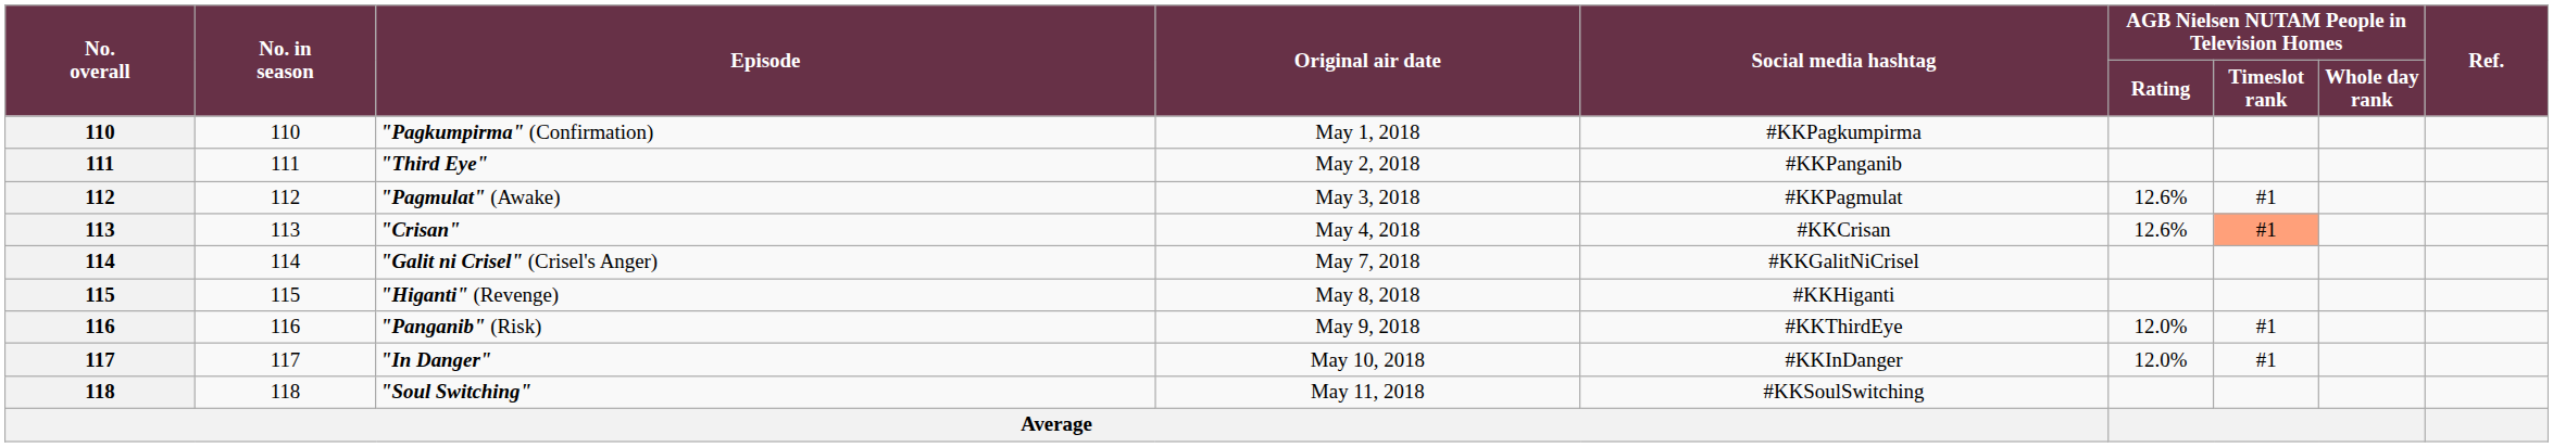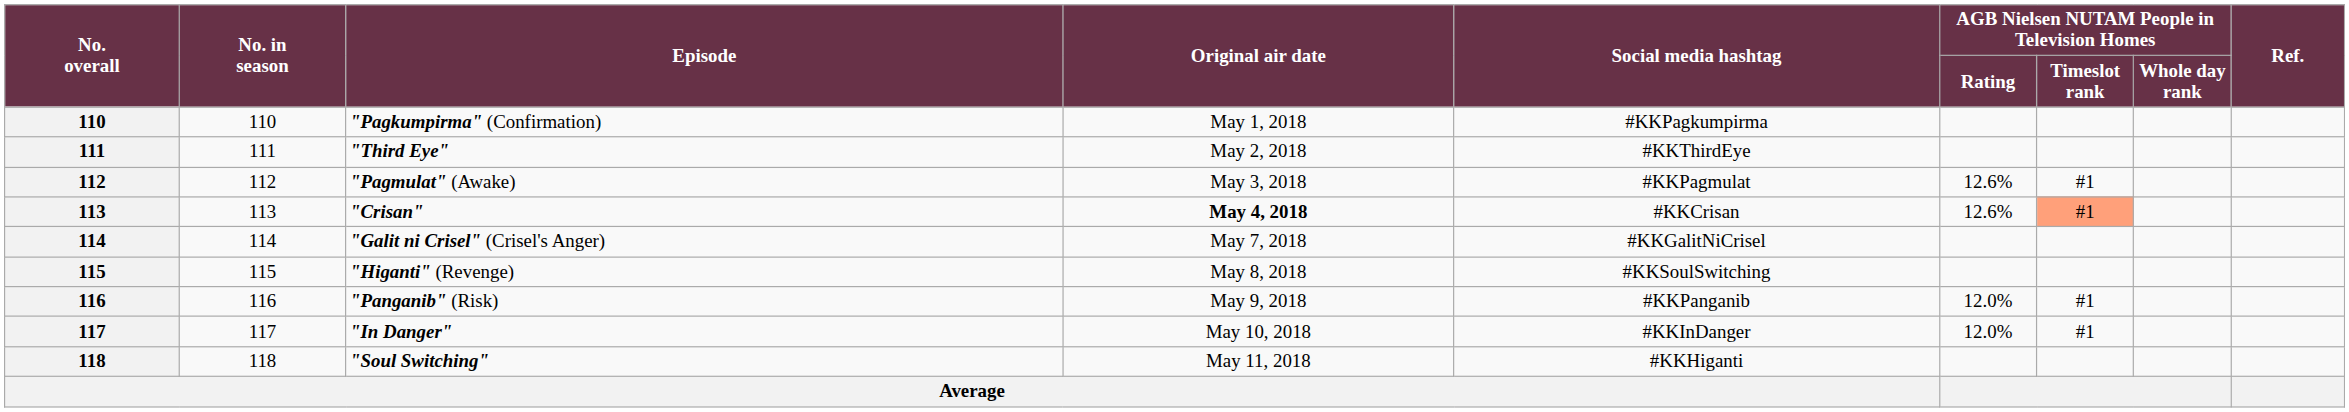"Third Eye" | Social media hashtag: #KKPanganib -> #KKThirdEye
"Crisan" | Original air date: normal -> bold
"Higanti" (Revenge) | Social media hashtag: #KKHiganti -> #KKSoulSwitching
"Panganib" (Risk) | Social media hashtag: #KKThirdEye -> #KKPanganib
"Soul Switching" | Social media hashtag: #KKSoulSwitching -> #KKHiganti
